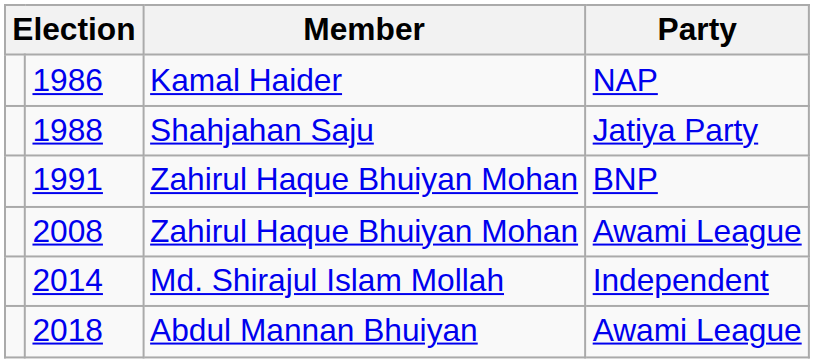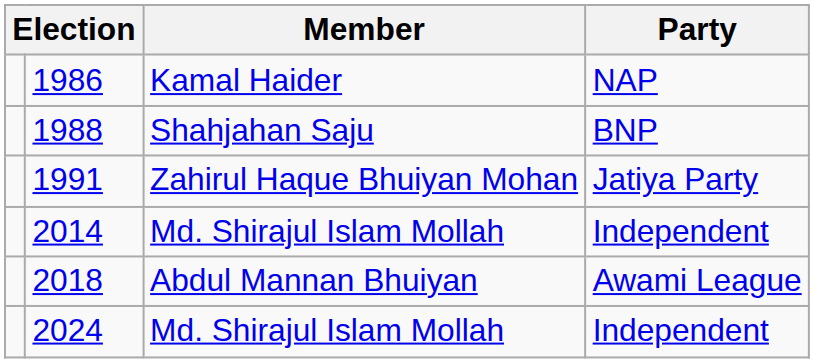1988 | Party: Jatiya Party -> BNP
1991 | Party: BNP -> Jatiya Party
- row: 2008 | Zahirul Haque Bhuiyan Mohan | Awami League
+ row: 2024 | Md. Shirajul Islam Mollah | Independent
